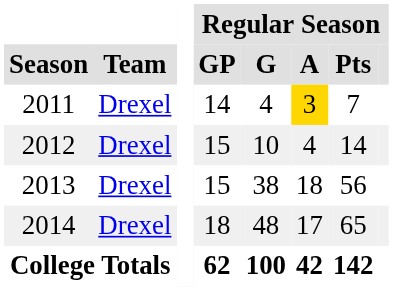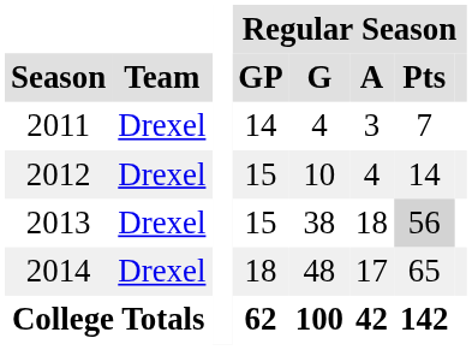2011 | Regular Season / A: gold background -> no background
2013 | Regular Season / Pts: no background -> lightgrey background
